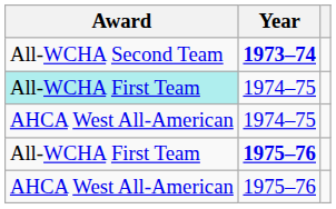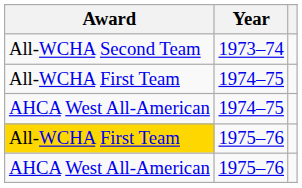row 2 | Year: bold -> normal
row 3 | Award: paleturquoise background -> no background
row 5 | Award: no background -> gold background
row 5 | Year: bold -> normal
